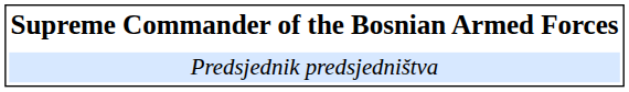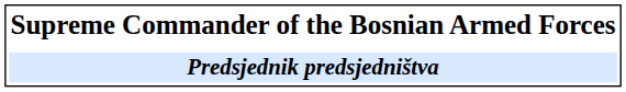Predsjednik predsjedništva | column 1: normal -> bold
